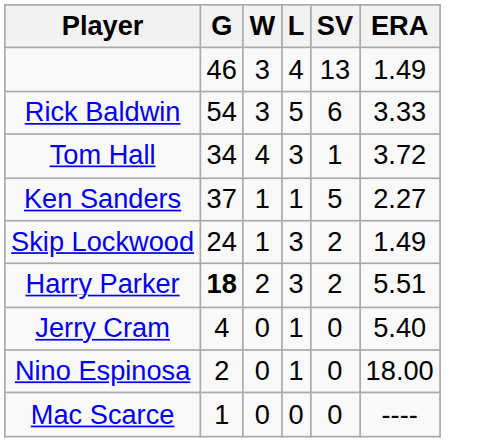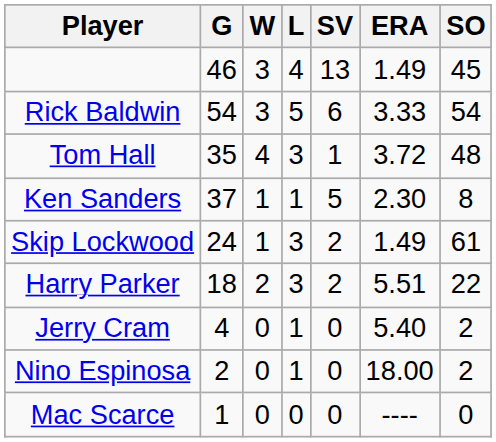+ column: SO | 45 | 54 | 48 | 8 | 61 | 22 | 2 | 2 | 0
Tom Hall | G: 34 -> 35
Ken Sanders | ERA: 2.27 -> 2.30
Harry Parker | G: bold -> normal
